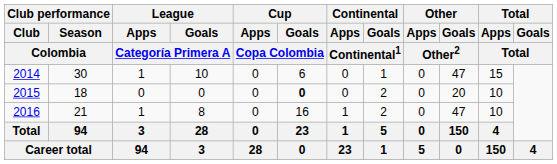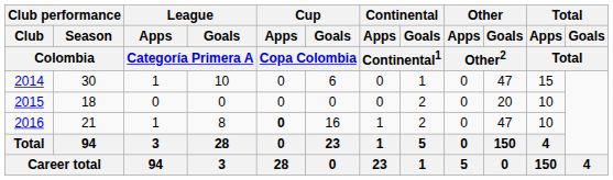2015 | Cup / Goals / Copa Colombia: bold -> normal
2016 | Cup / Apps / Copa Colombia: normal -> bold
